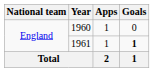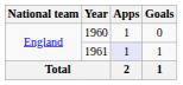1961 | Apps: no background -> lavender background
1961 | Goals: bold -> normal
